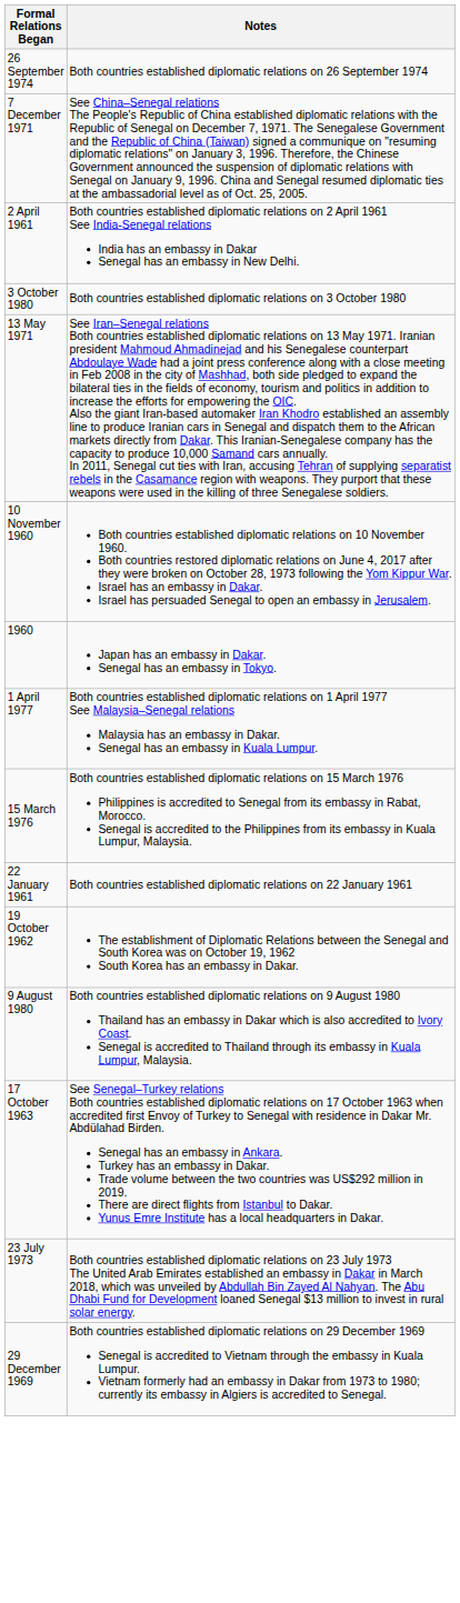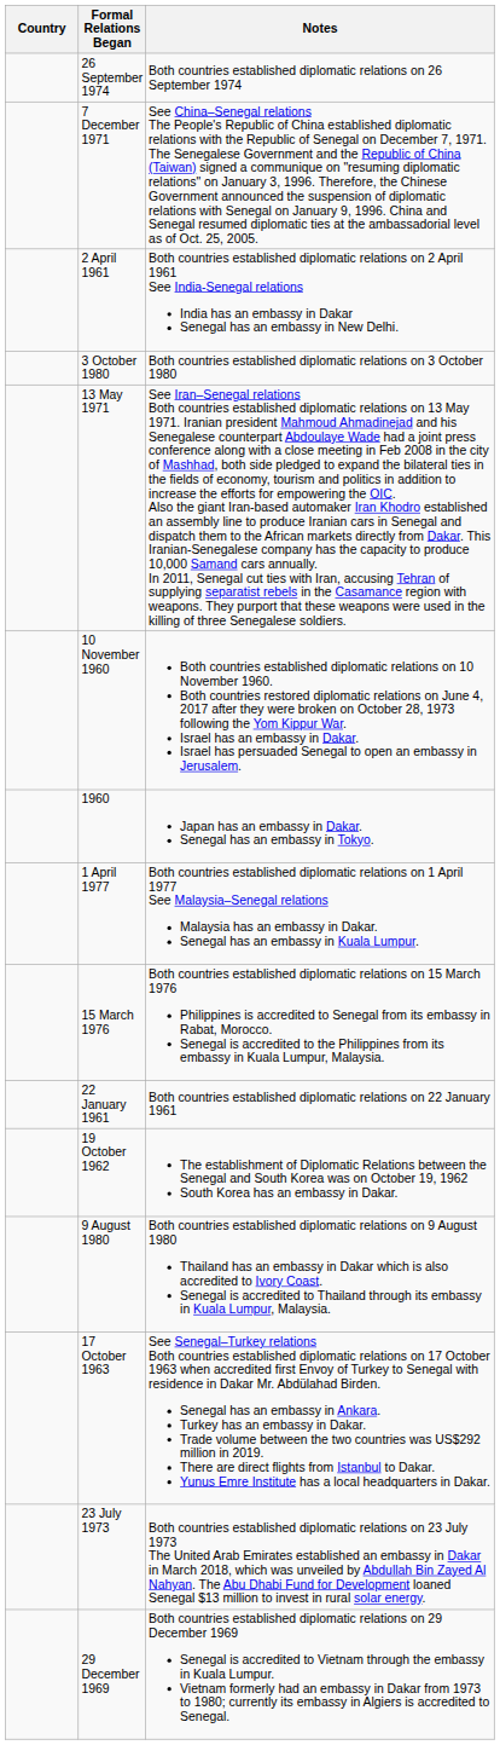+ column: Country
